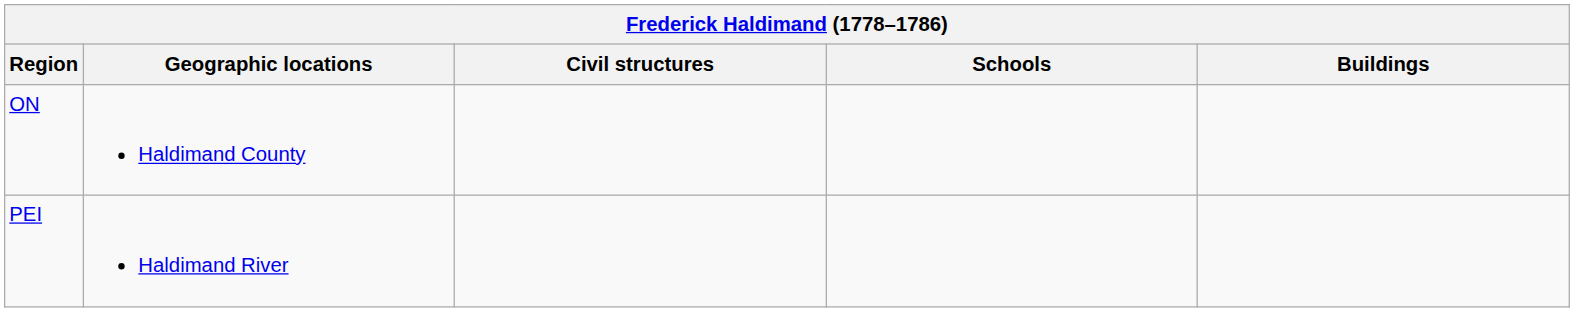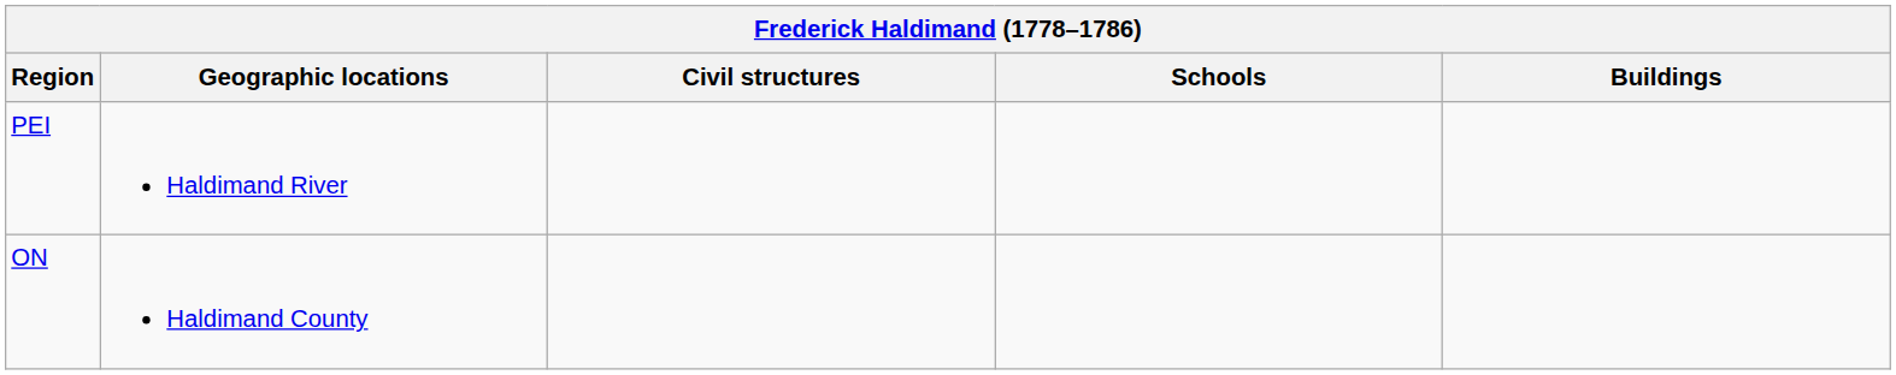rows swapped: ON <-> PEI
